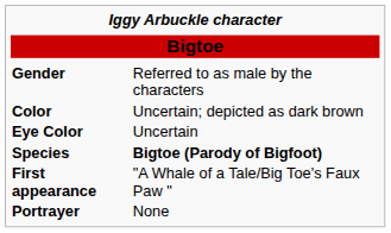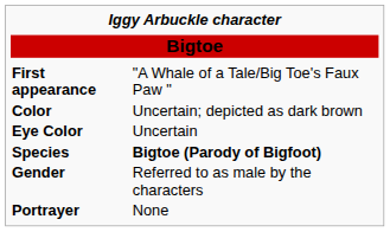row 3 | column 1: Gender -> First appearance
row 3 | column 2: Referred to as male by the characters -> "A Whale of a Tale/Big Toe's Faux Paw "
row 7 | column 1: First appearance -> Gender
row 7 | column 2: "A Whale of a Tale/Big Toe's Faux Paw " -> Referred to as male by the characters
